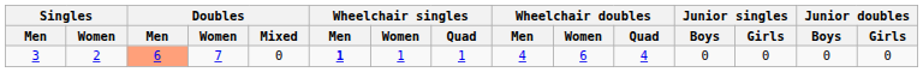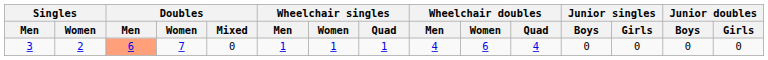3 | Wheelchair singles / Men: bold -> normal
